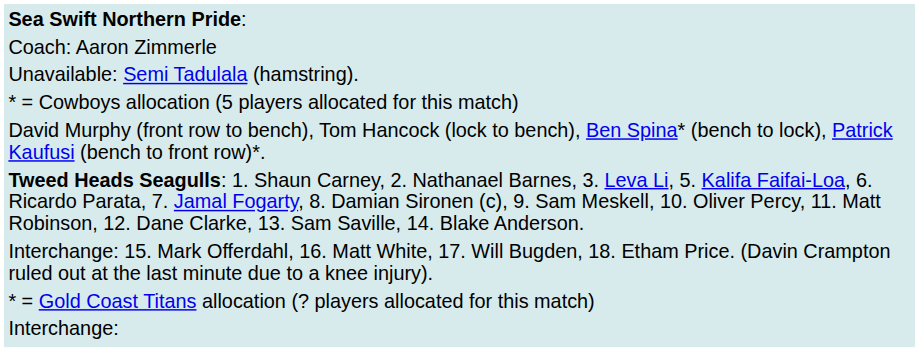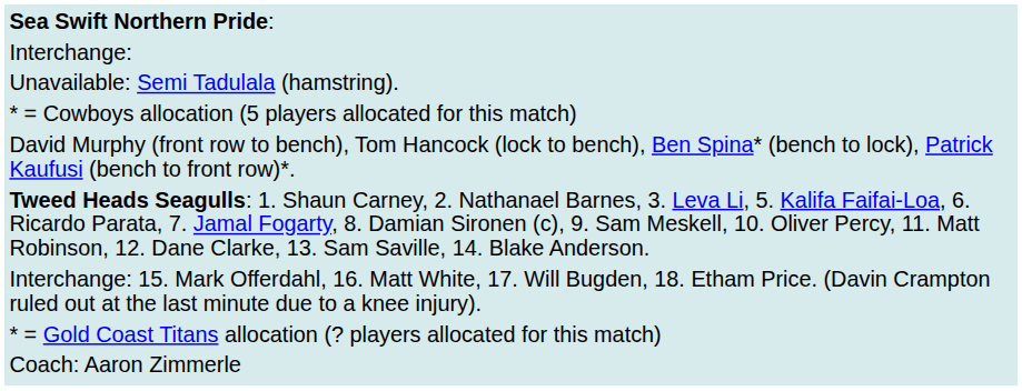row 2 | column 1: Coach: Aaron Zimmerle -> Interchange:
row 9 | column 1: Interchange: -> Coach: Aaron Zimmerle
